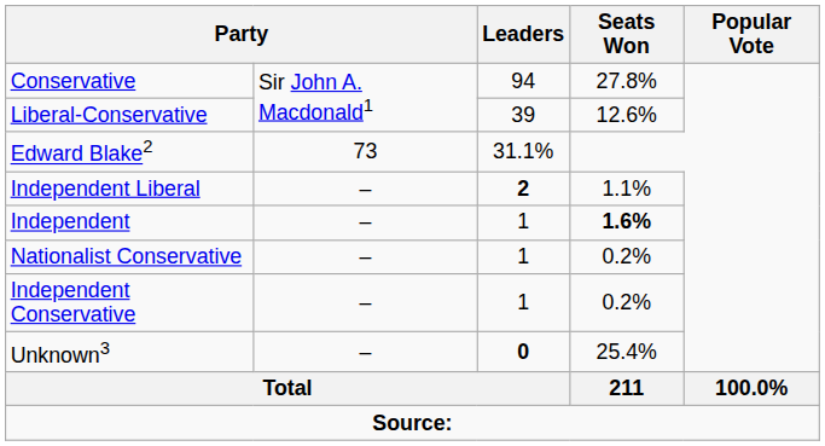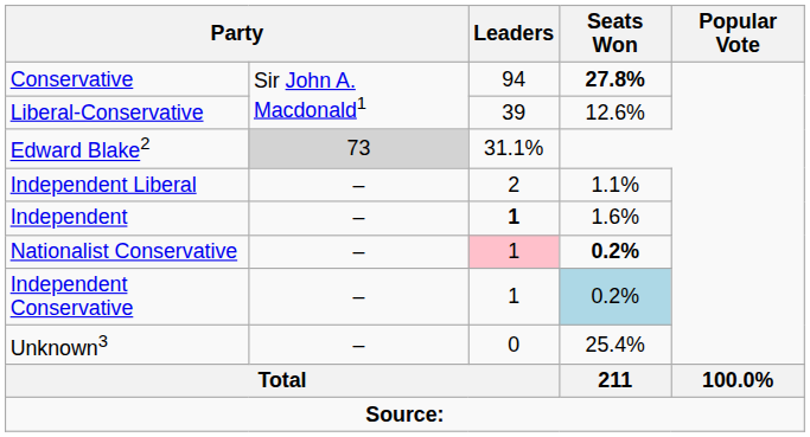Conservative | Seats Won: normal -> bold
Edward Blake2 | column 2: no background -> lightgrey background
Independent Liberal | Leaders: bold -> normal
Independent | Leaders: normal -> bold
Independent | Seats Won: bold -> normal
Nationalist Conservative | Leaders: no background -> pink background
Nationalist Conservative | Seats Won: normal -> bold
Independent Conservative | Seats Won: no background -> lightblue background
Unknown3 | Leaders: bold -> normal
